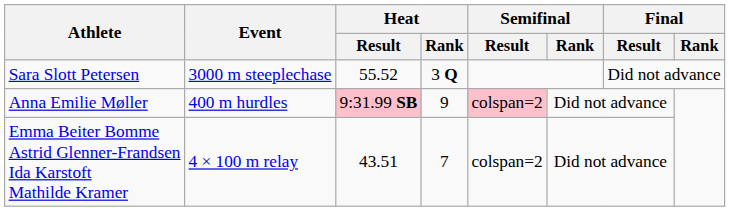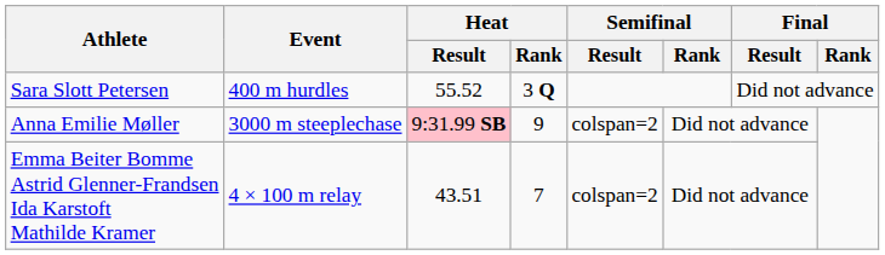Sara Slott Petersen | Event: 3000 m steeplechase -> 400 m hurdles
Anna Emilie Møller | Event: 400 m hurdles -> 3000 m steeplechase
Anna Emilie Møller | Semifinal / Result: pink background -> no background
